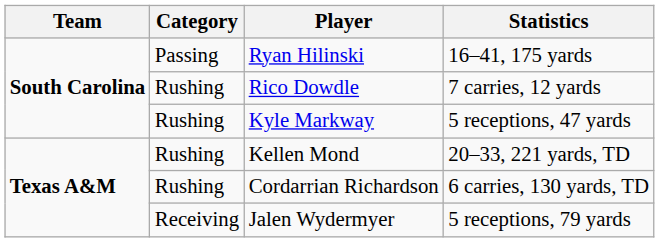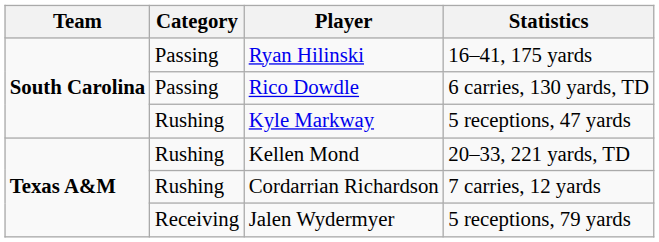Rico Dowdle | Category: Rushing -> Passing
Rico Dowdle | Statistics: 7 carries, 12 yards -> 6 carries, 130 yards, TD
Cordarrian Richardson | Statistics: 6 carries, 130 yards, TD -> 7 carries, 12 yards
